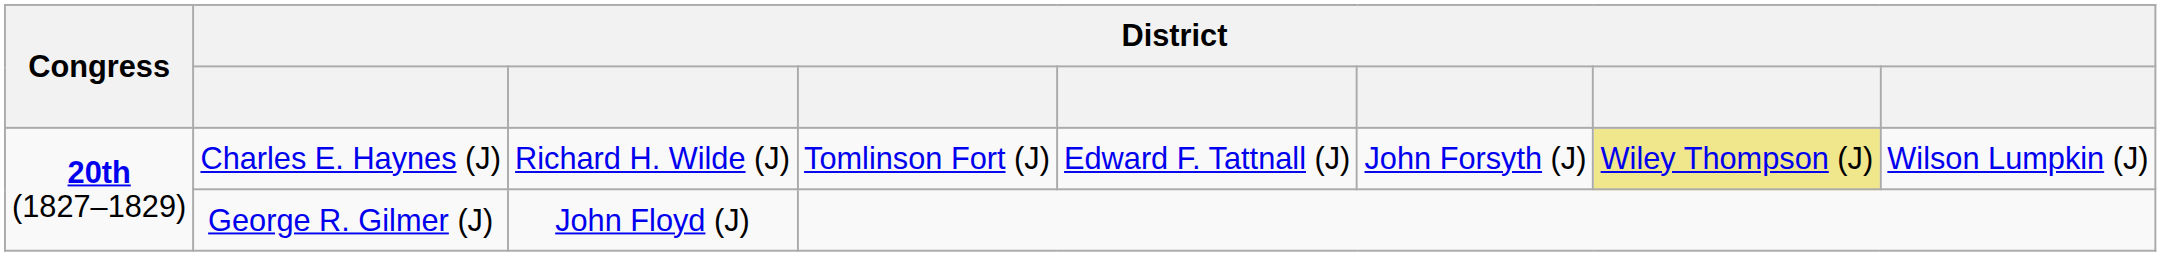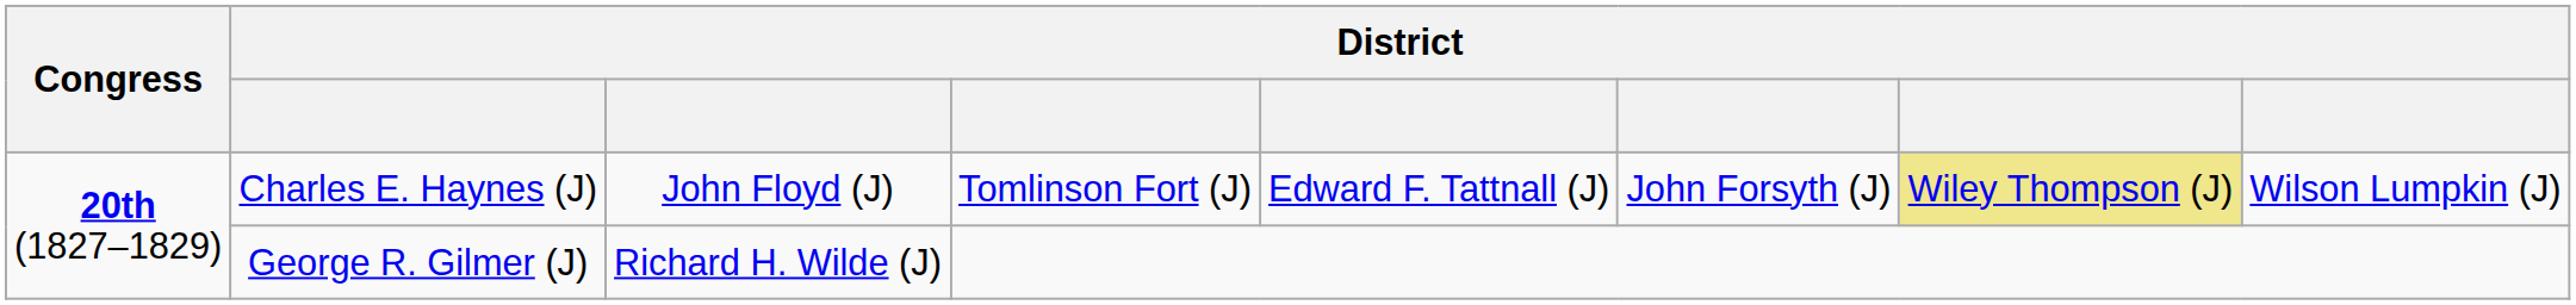Charles E. Haynes (J) | column 3: Richard H. Wilde (J) -> John Floyd (J)
George R. Gilmer (J) | column 3: John Floyd (J) -> Richard H. Wilde (J)
